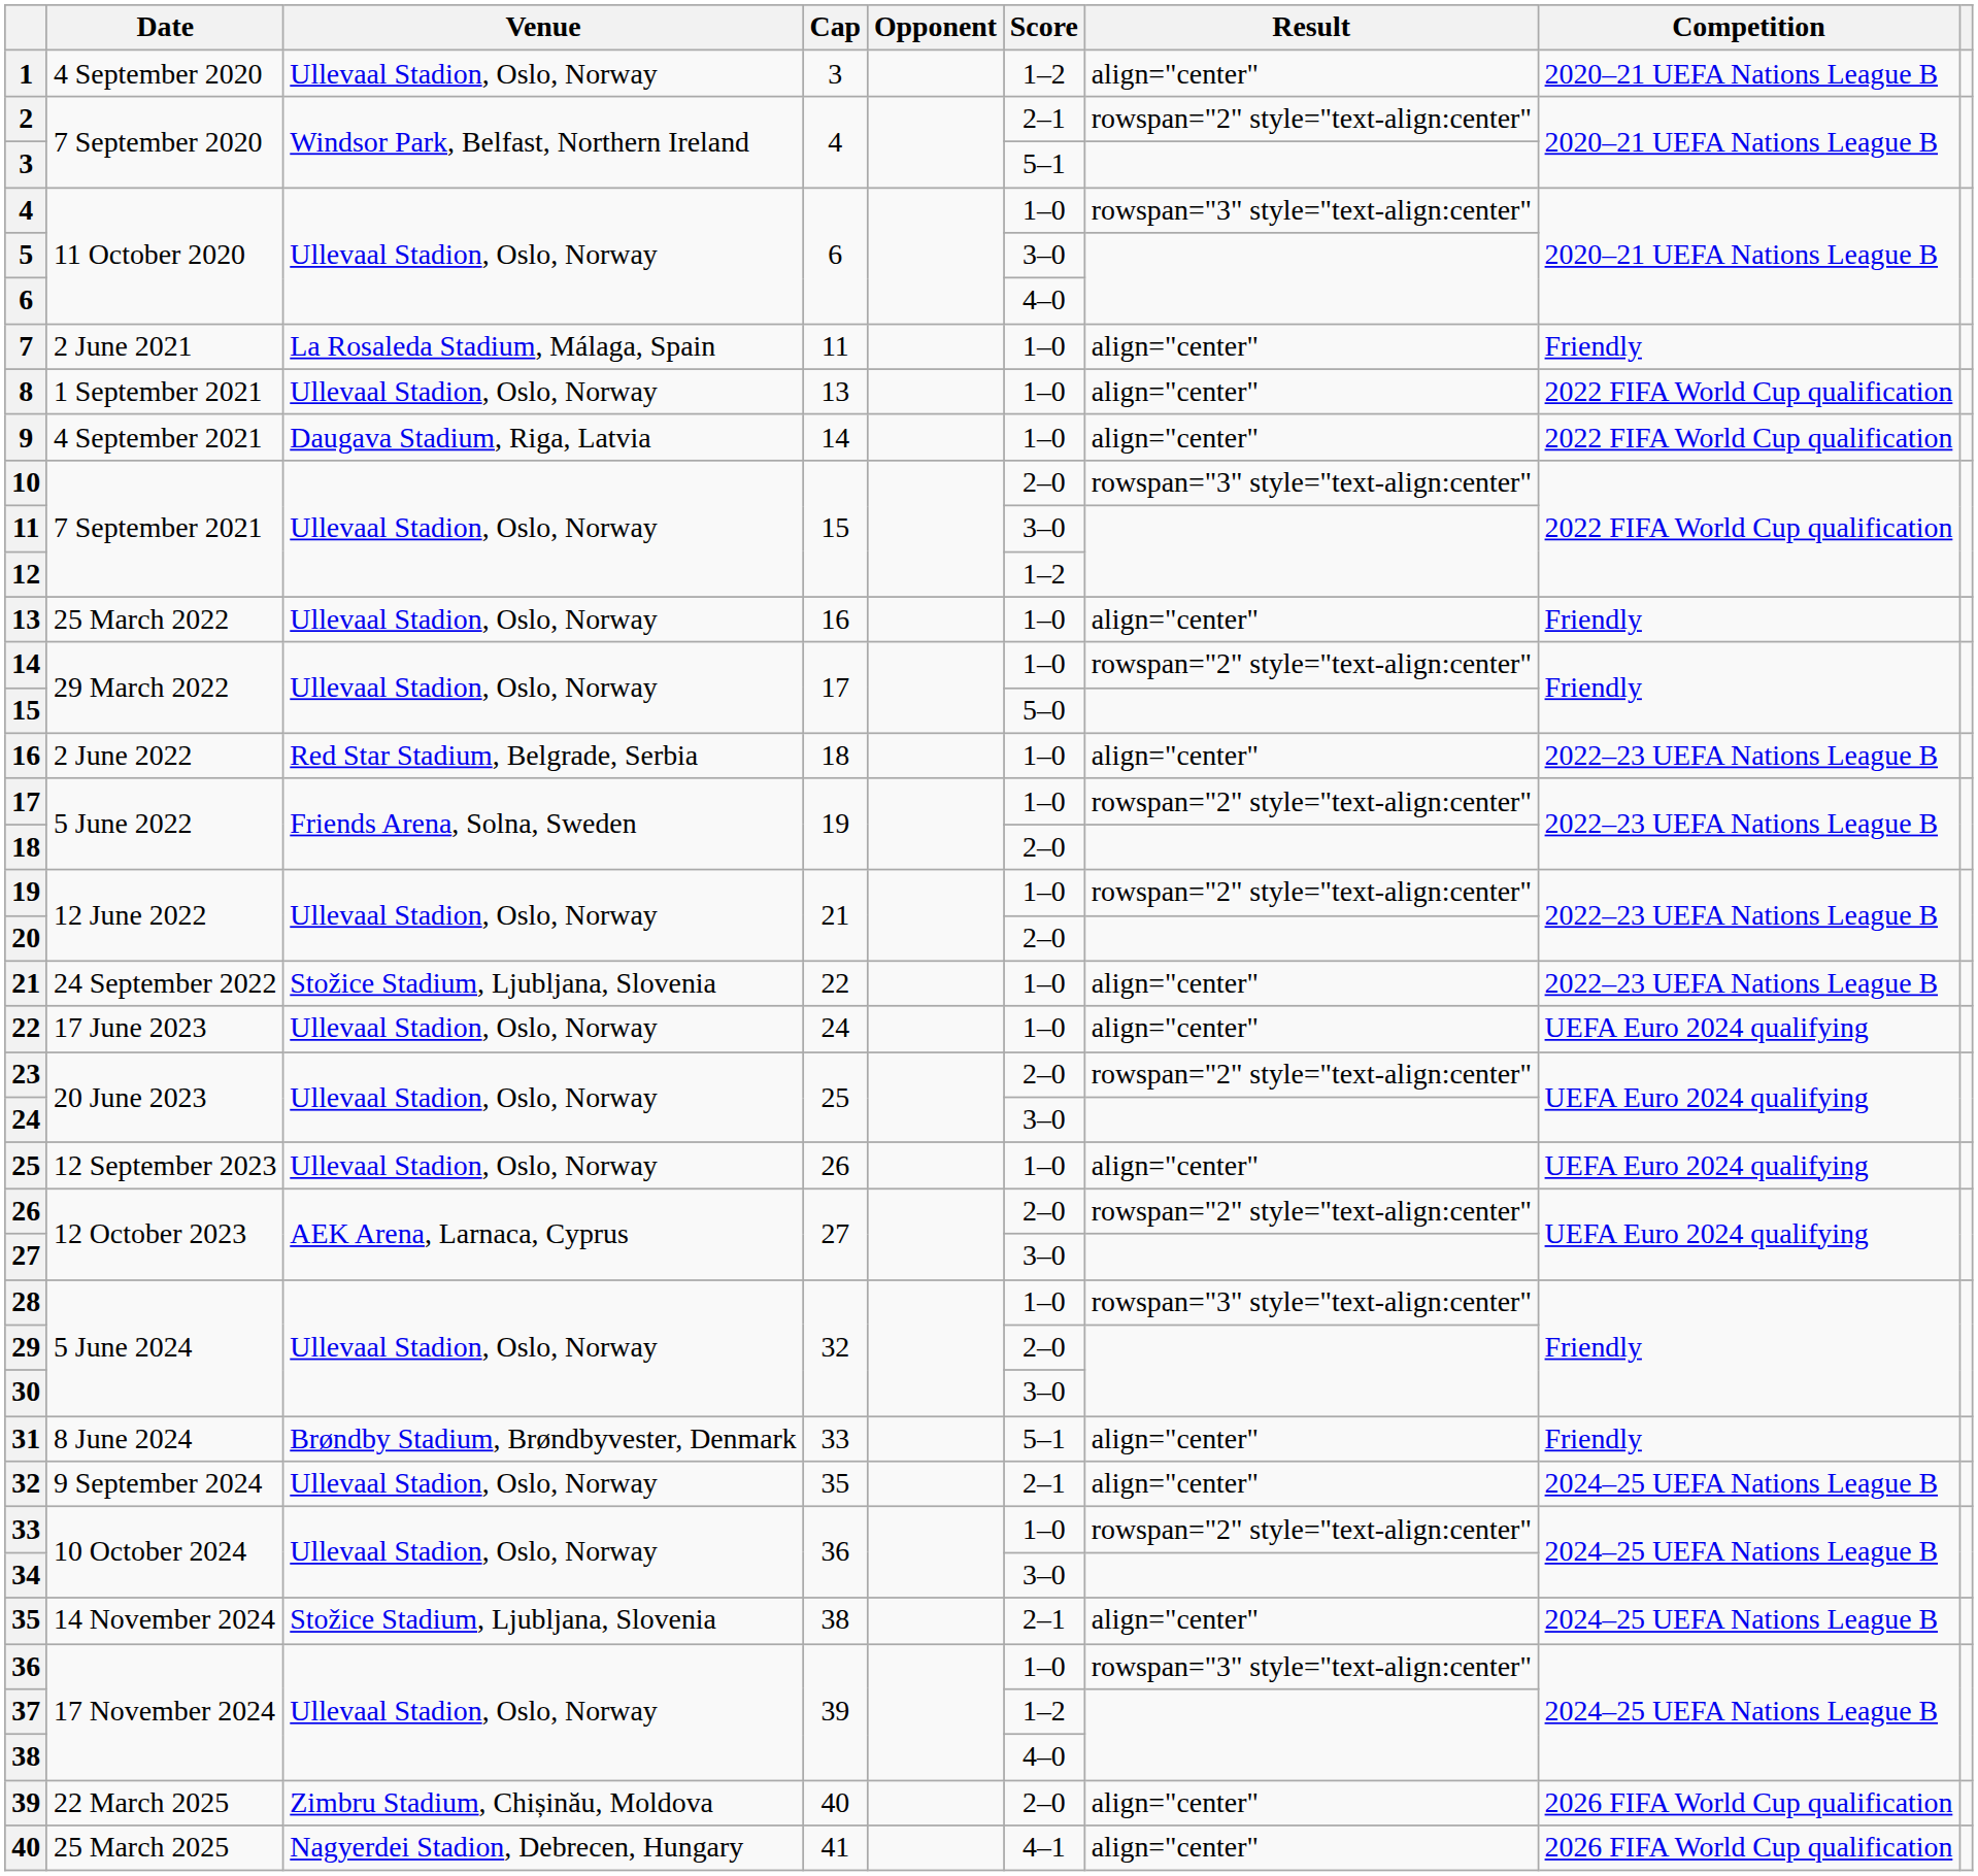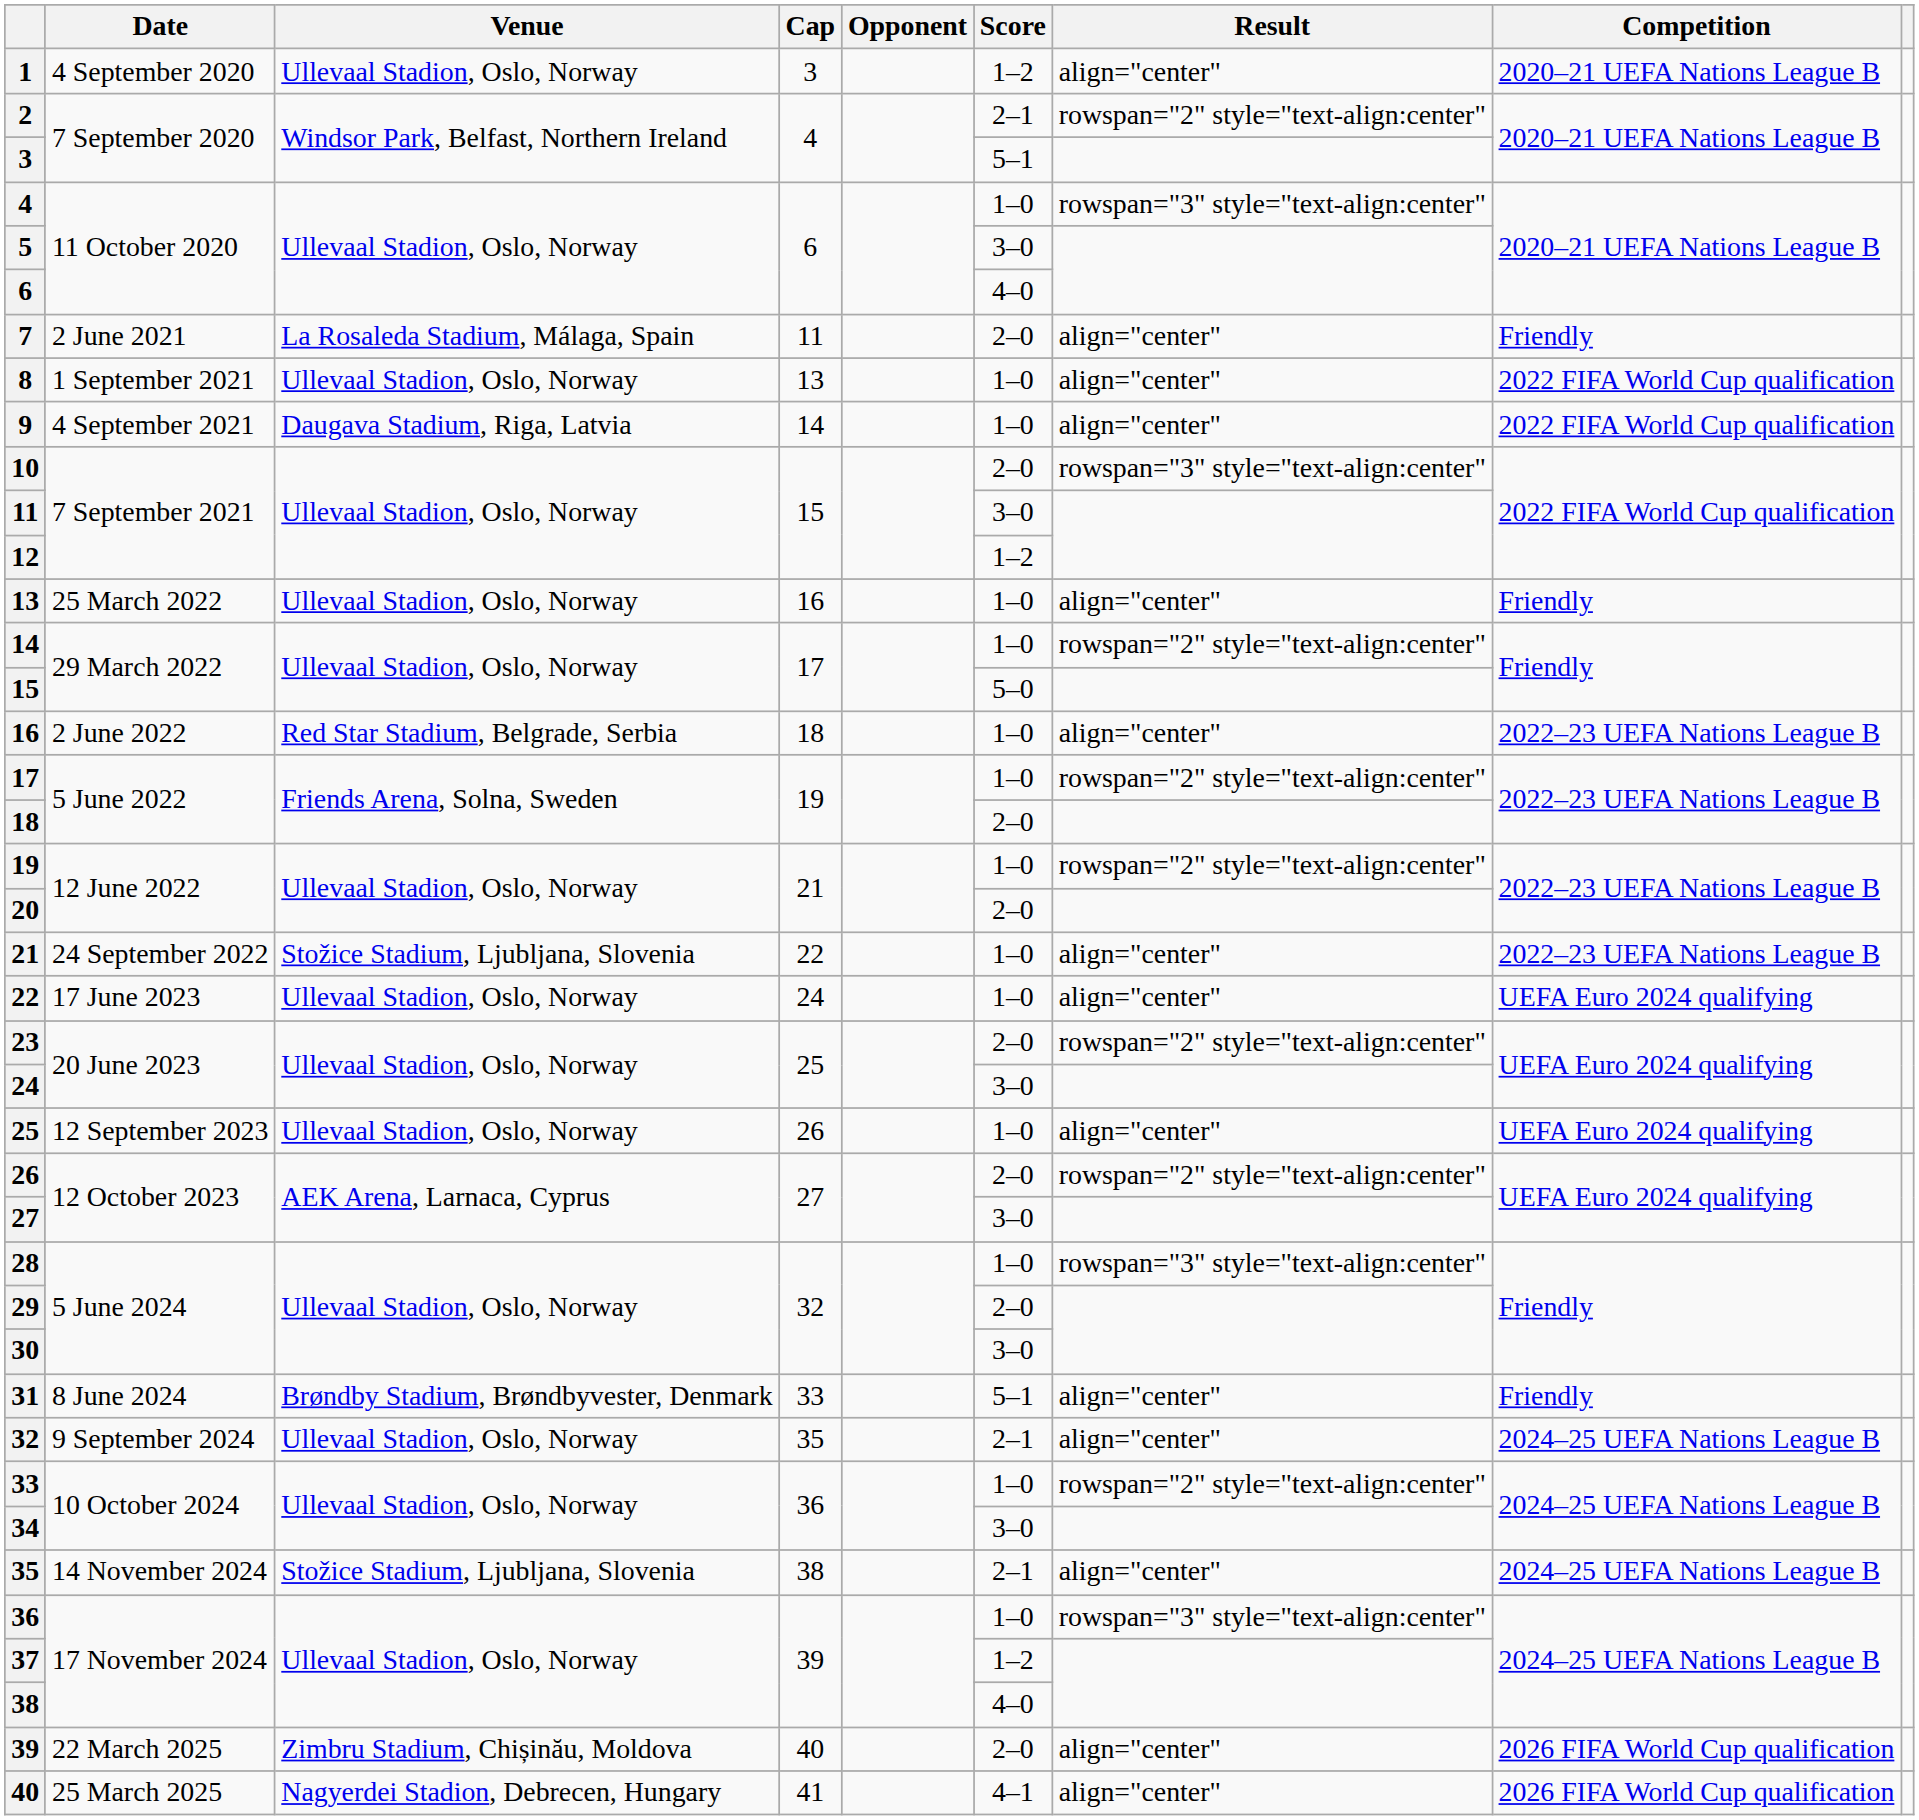7 | Score: 1–0 -> 2–0
